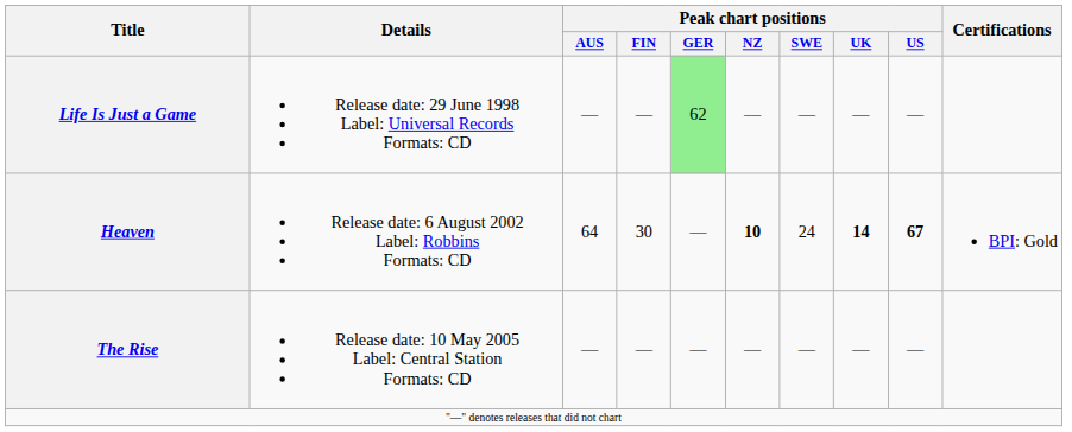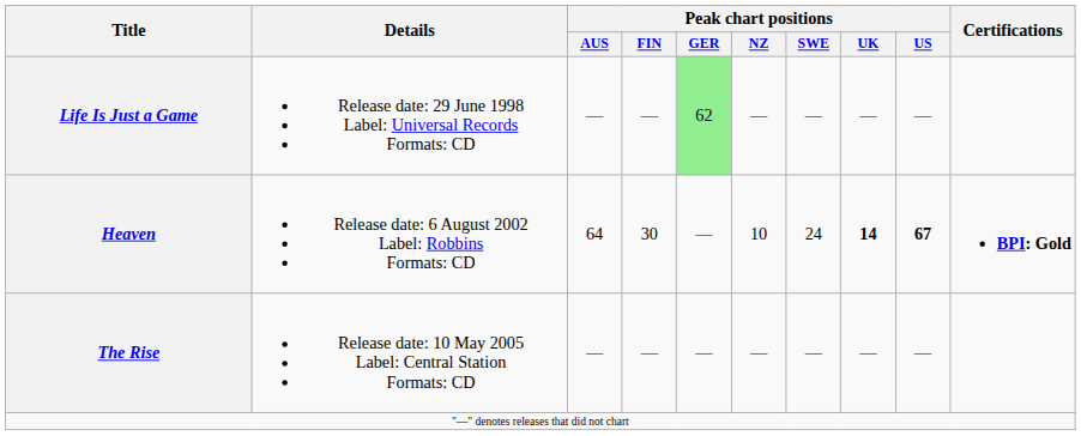Heaven | Peak chart positions / NZ: bold -> normal
Heaven | Certifications: normal -> bold
